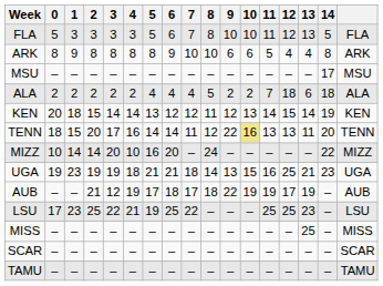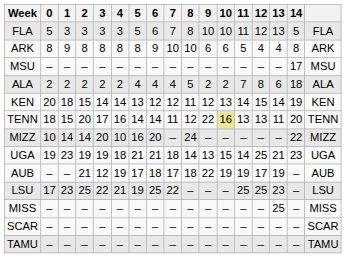row 5 | 12: 18 -> 8
row 9 | 11: 16 -> 14
